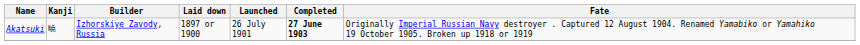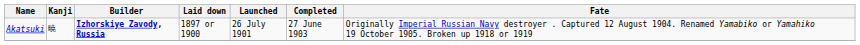Akatsuki | Builder: normal -> bold
Akatsuki | Completed: bold -> normal
